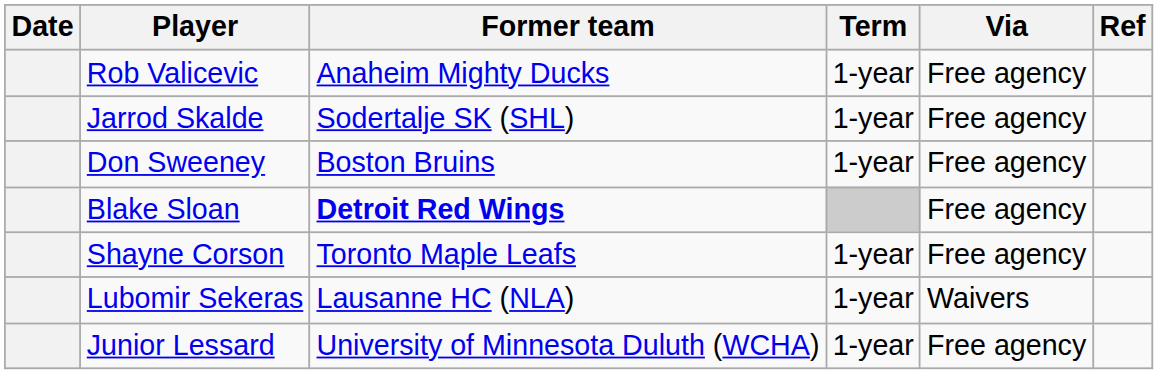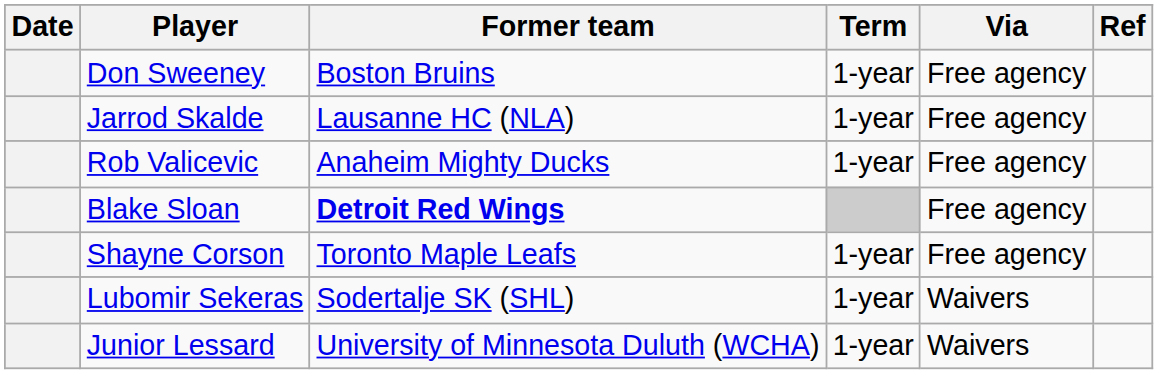rows swapped: Don Sweeney <-> Rob Valicevic
Jarrod Skalde | Former team: Sodertalje SK (SHL) -> Lausanne HC (NLA)
Lubomir Sekeras | Former team: Lausanne HC (NLA) -> Sodertalje SK (SHL)
Junior Lessard | Via: Free agency -> Waivers
